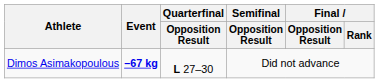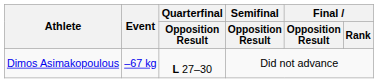Dimos Asimakopoulous | Event: bold -> normal
